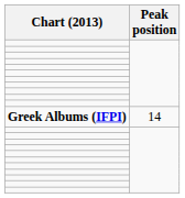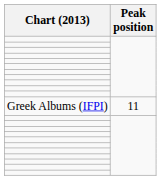row 13 | Chart (2013): bold -> normal
row 13 | Peak position: 14 -> 11
